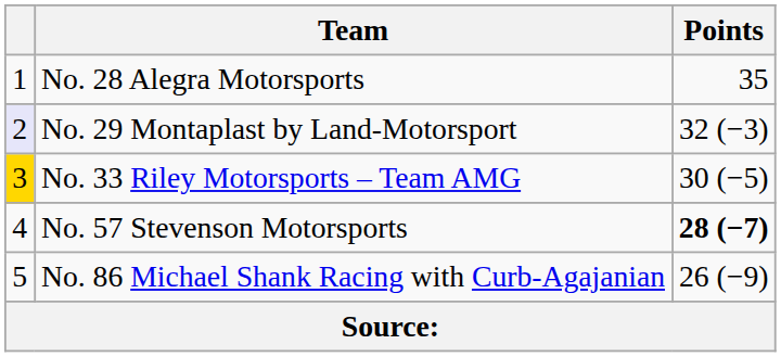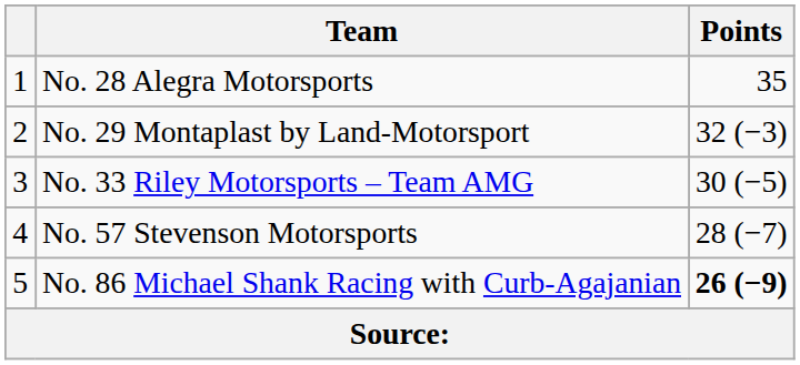No. 29 Montaplast by Land-Motorsport | column 1: lavender background -> no background
No. 33 Riley Motorsports – Team AMG | column 1: gold background -> no background
No. 57 Stevenson Motorsports | Points: bold -> normal
No. 86 Michael Shank Racing with Curb-Agajanian | Points: normal -> bold
